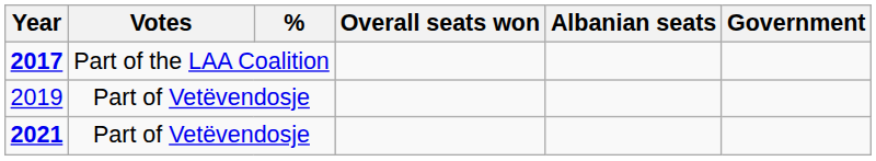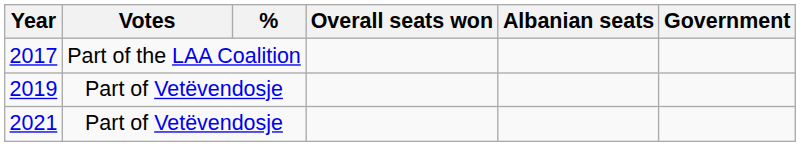2017 | Year: bold -> normal
2021 | Year: bold -> normal
